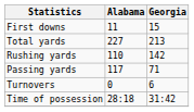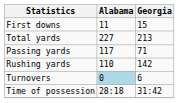rows swapped: Rushing yards <-> Passing yards
Turnovers | Alabama: no background -> lightblue background
